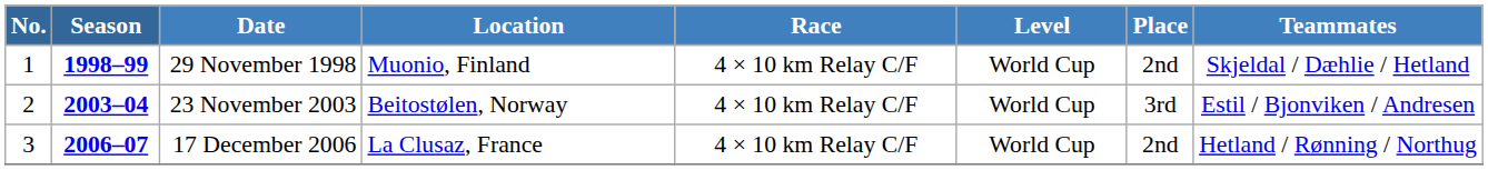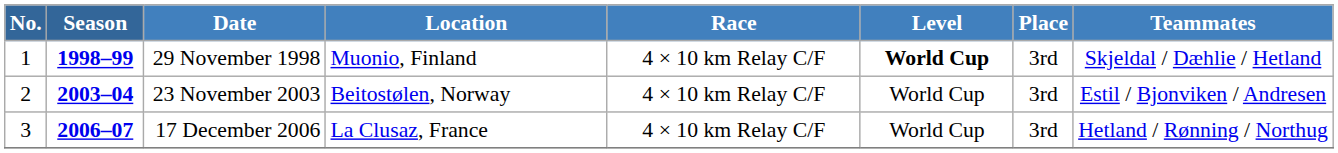29 November 1998 | Level: normal -> bold
29 November 1998 | Place: 2nd -> 3rd
17 December 2006 | Place: 2nd -> 3rd
